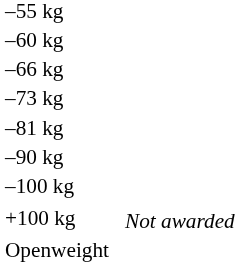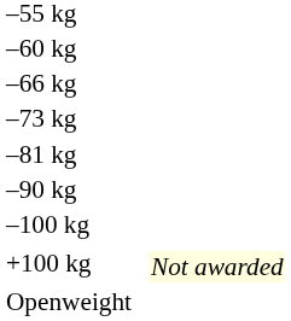+100 kg / Not awarded | column 2: no background -> lightyellow background
